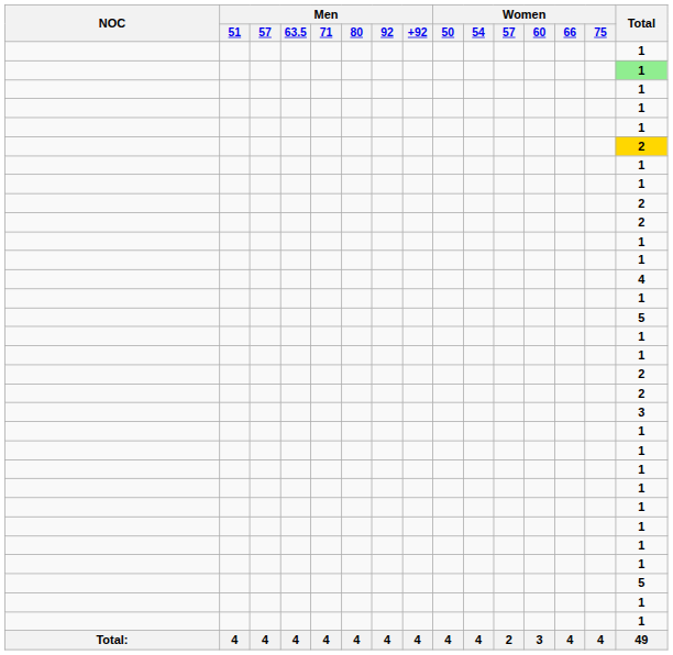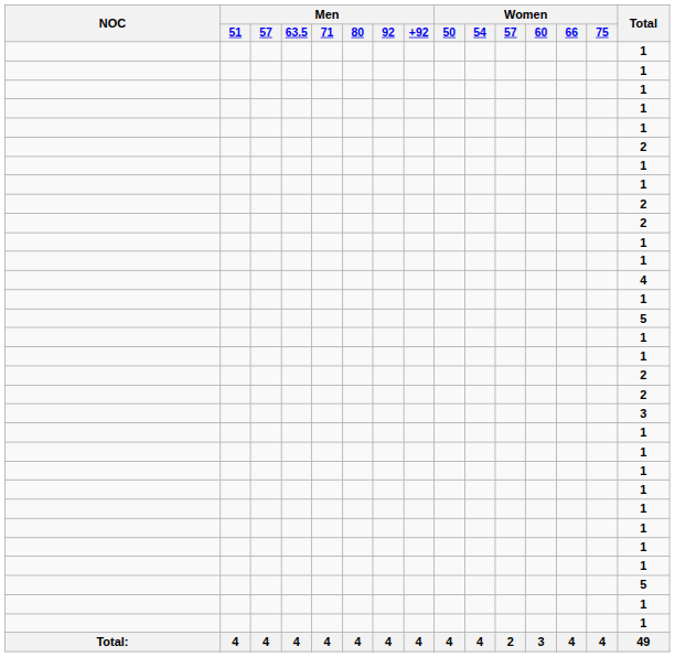row 4 | Total: lightgreen background -> no background
row 8 | Total: gold background -> no background
